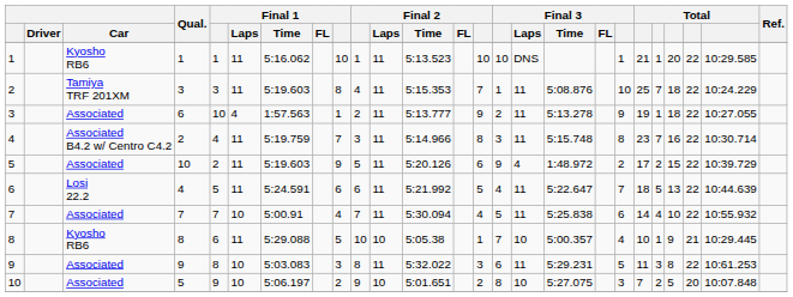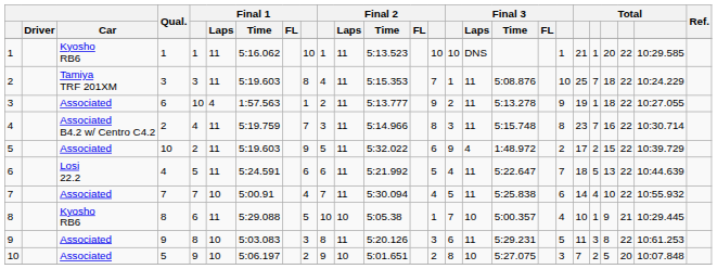row 7 | Final 2 / Time: 5:20.126 -> 5:32.022
row 11 | Final 2 / Time: 5:32.022 -> 5:20.126
